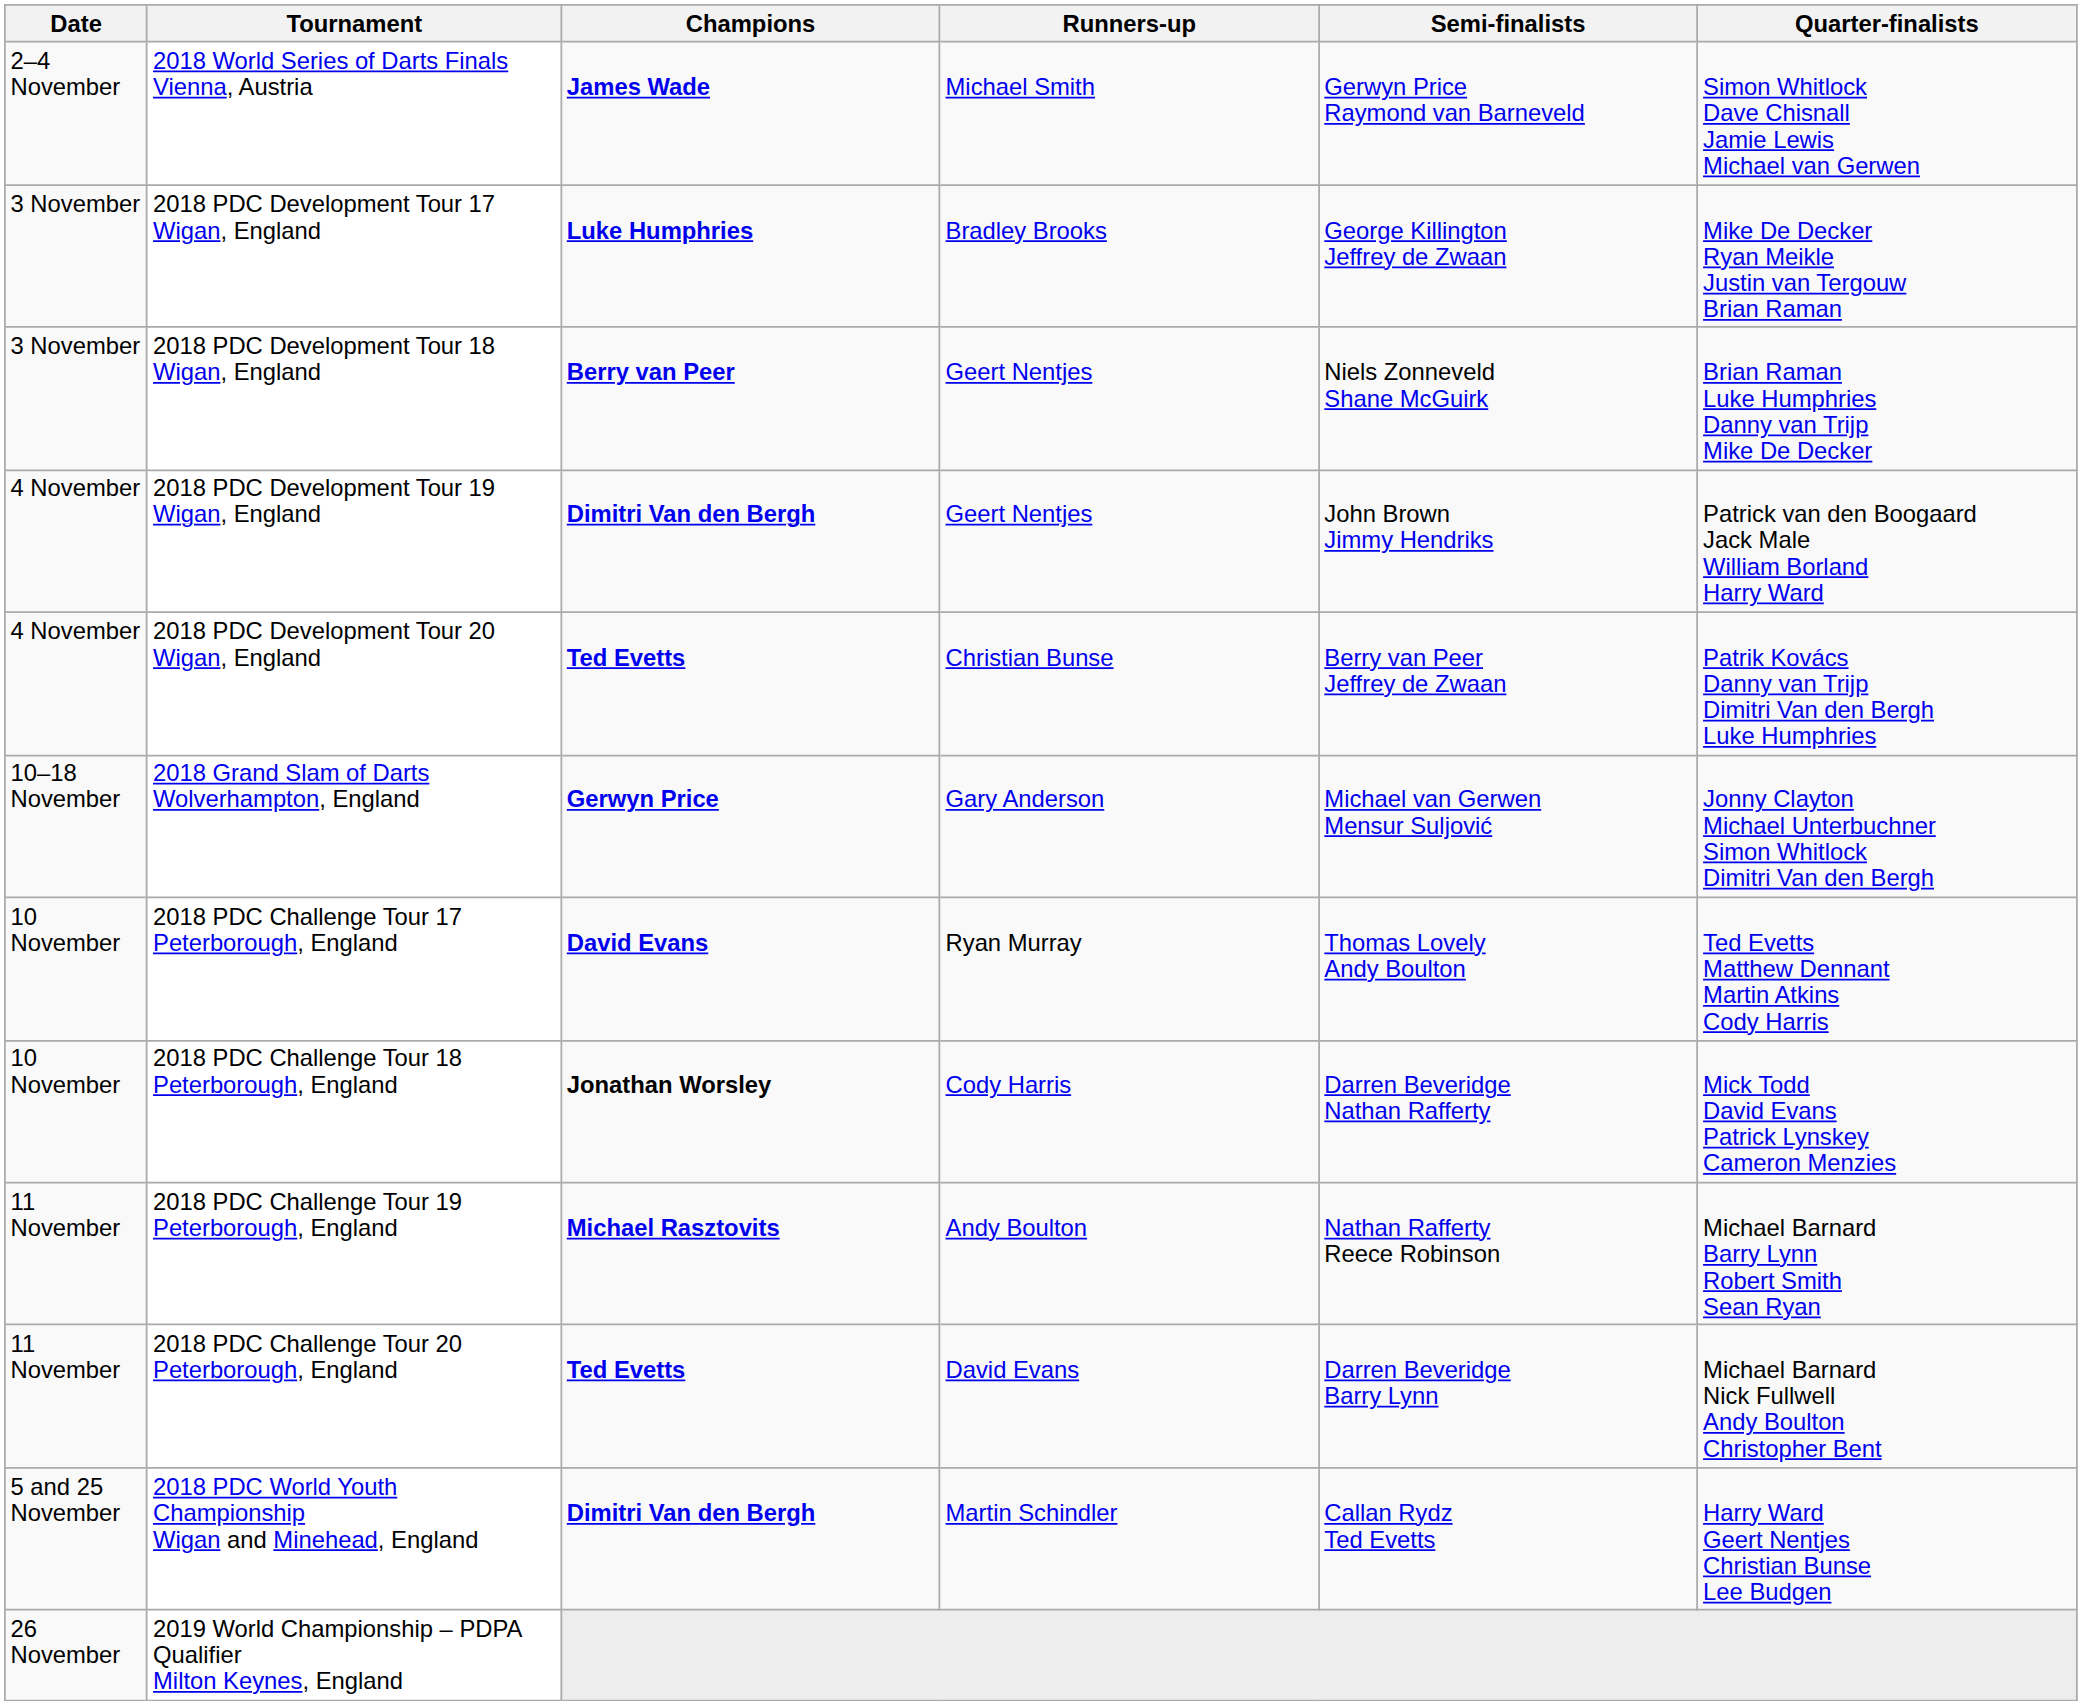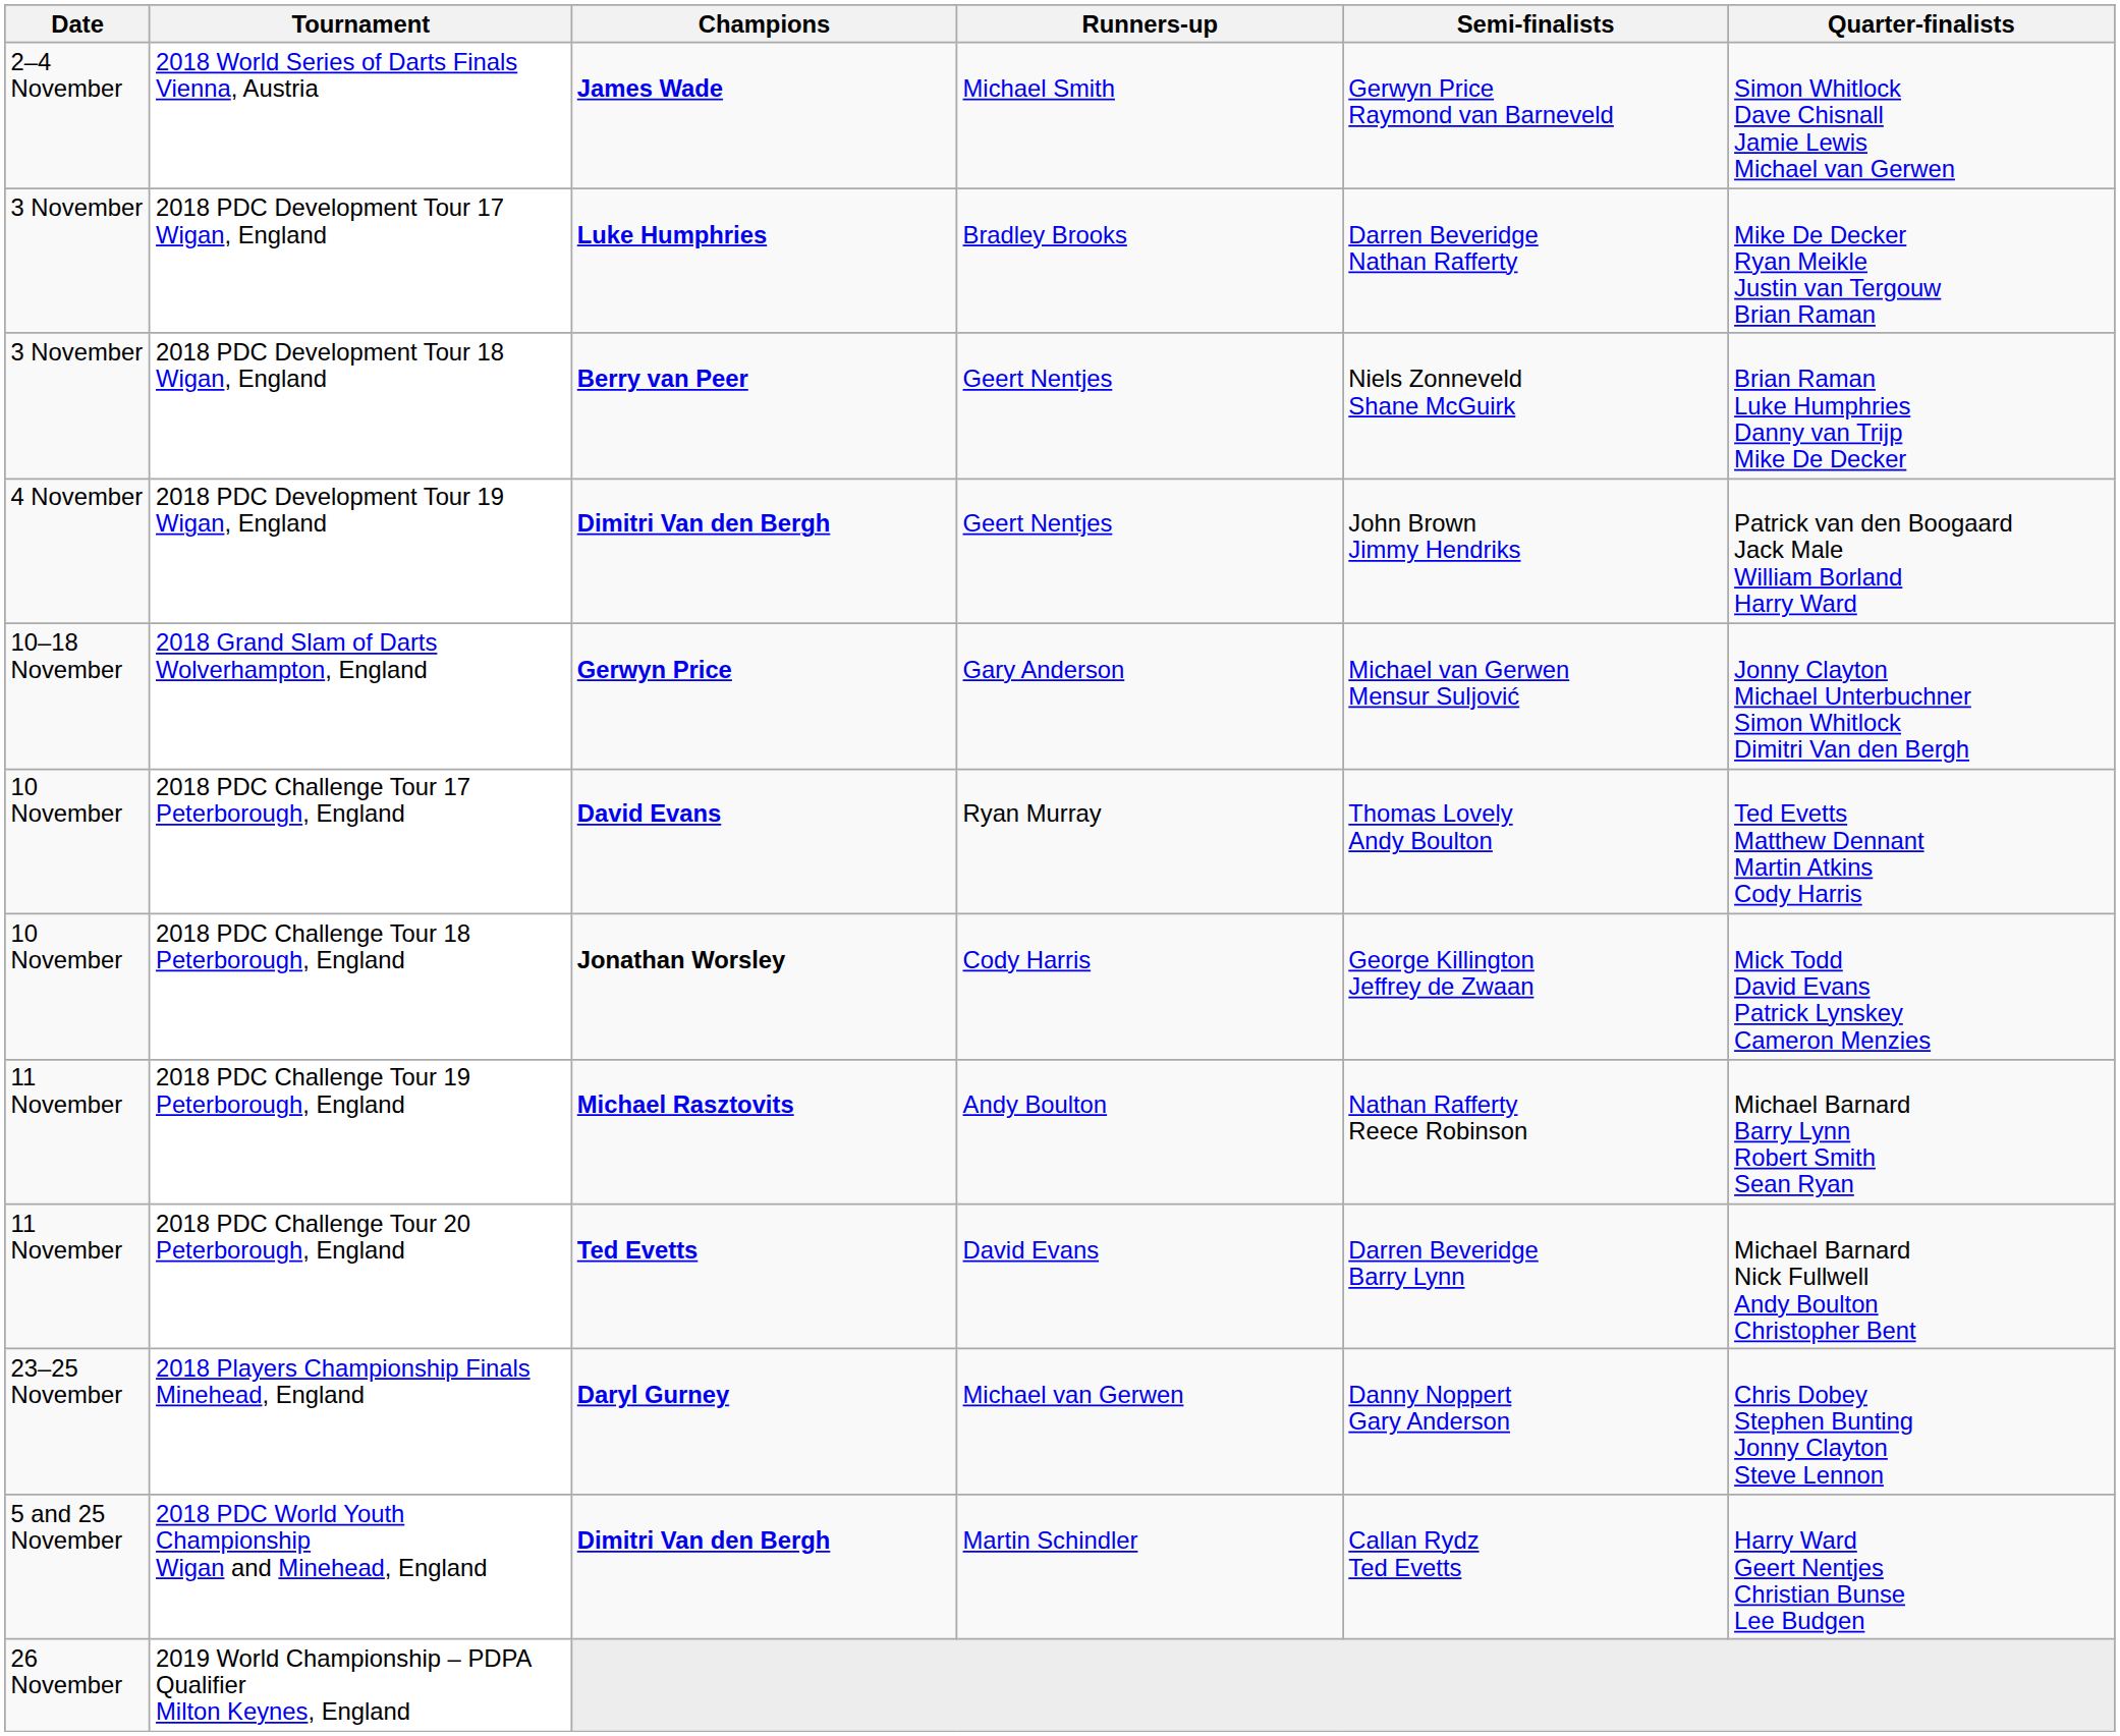2018 PDC Development Tour 17 Wigan, England | Semi-finalists: George Killington Jeffrey de Zwaan -> Darren Beveridge Nathan Rafferty
- row: 4 November | 2018 PDC Development Tour 20 Wigan, England | Ted Evetts | Christian Bunse | Berry van Peer Jeffrey de Zwaan | Patrik Kovács Danny van Trijp Dimitri Van den Bergh Luke Humphries
2018 PDC Challenge Tour 18 Peterborough, England | Semi-finalists: Darren Beveridge Nathan Rafferty -> George Killington Jeffrey de Zwaan
+ row: 23–25 November | 2018 Players Championship Finals Minehead, England | Daryl Gurney | Michael van Gerwen | Danny Noppert Gary Anderson | Chris Dobey Stephen Bunting Jonny Clayton Steve Lennon
